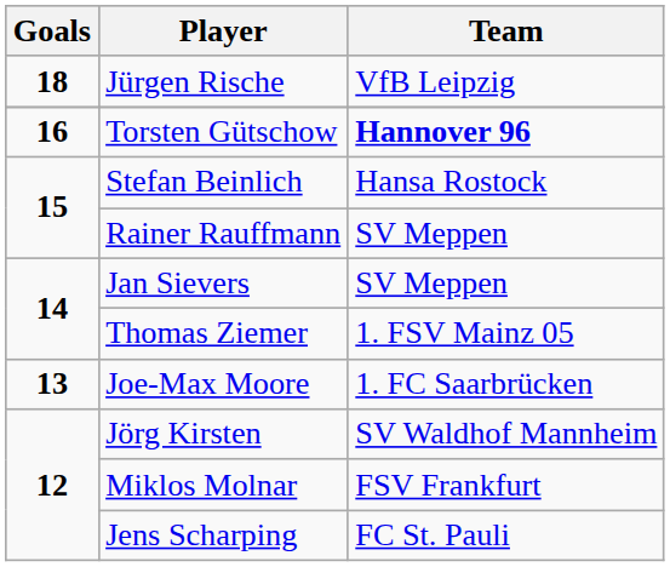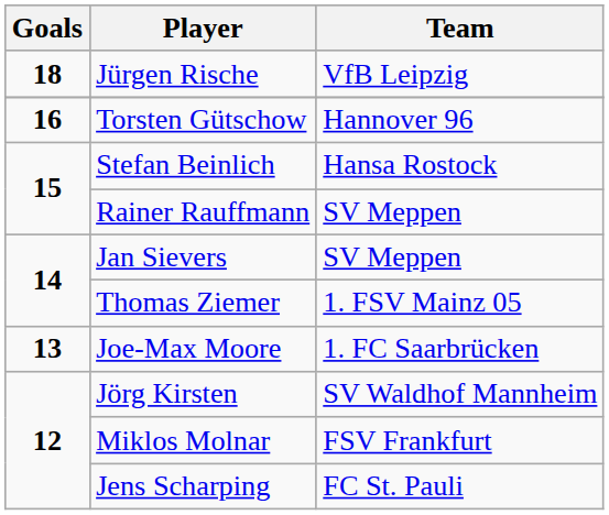Torsten Gütschow | Team: bold -> normal
